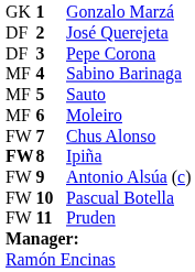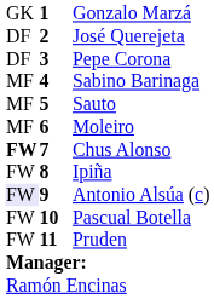Chus Alonso | column 1: normal -> bold
Ipiña | column 1: bold -> normal
Antonio Alsúa (c) | column 1: no background -> lavender background
